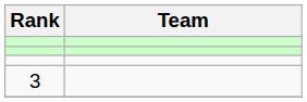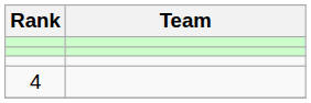row 5 | Rank: 3 -> 4
